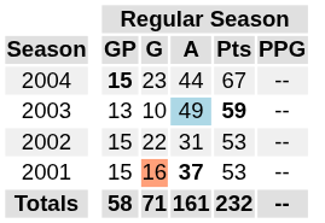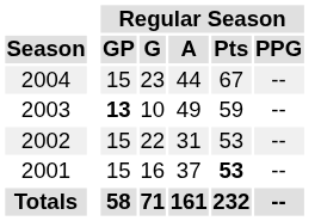2004 | Regular Season / GP: bold -> normal
2003 | Regular Season / GP: normal -> bold
2003 | Regular Season / A: lightblue background -> no background
2003 | Regular Season / Pts: bold -> normal
2001 | Regular Season / G: lightsalmon background -> no background
2001 | Regular Season / A: bold -> normal
2001 | Regular Season / Pts: normal -> bold
